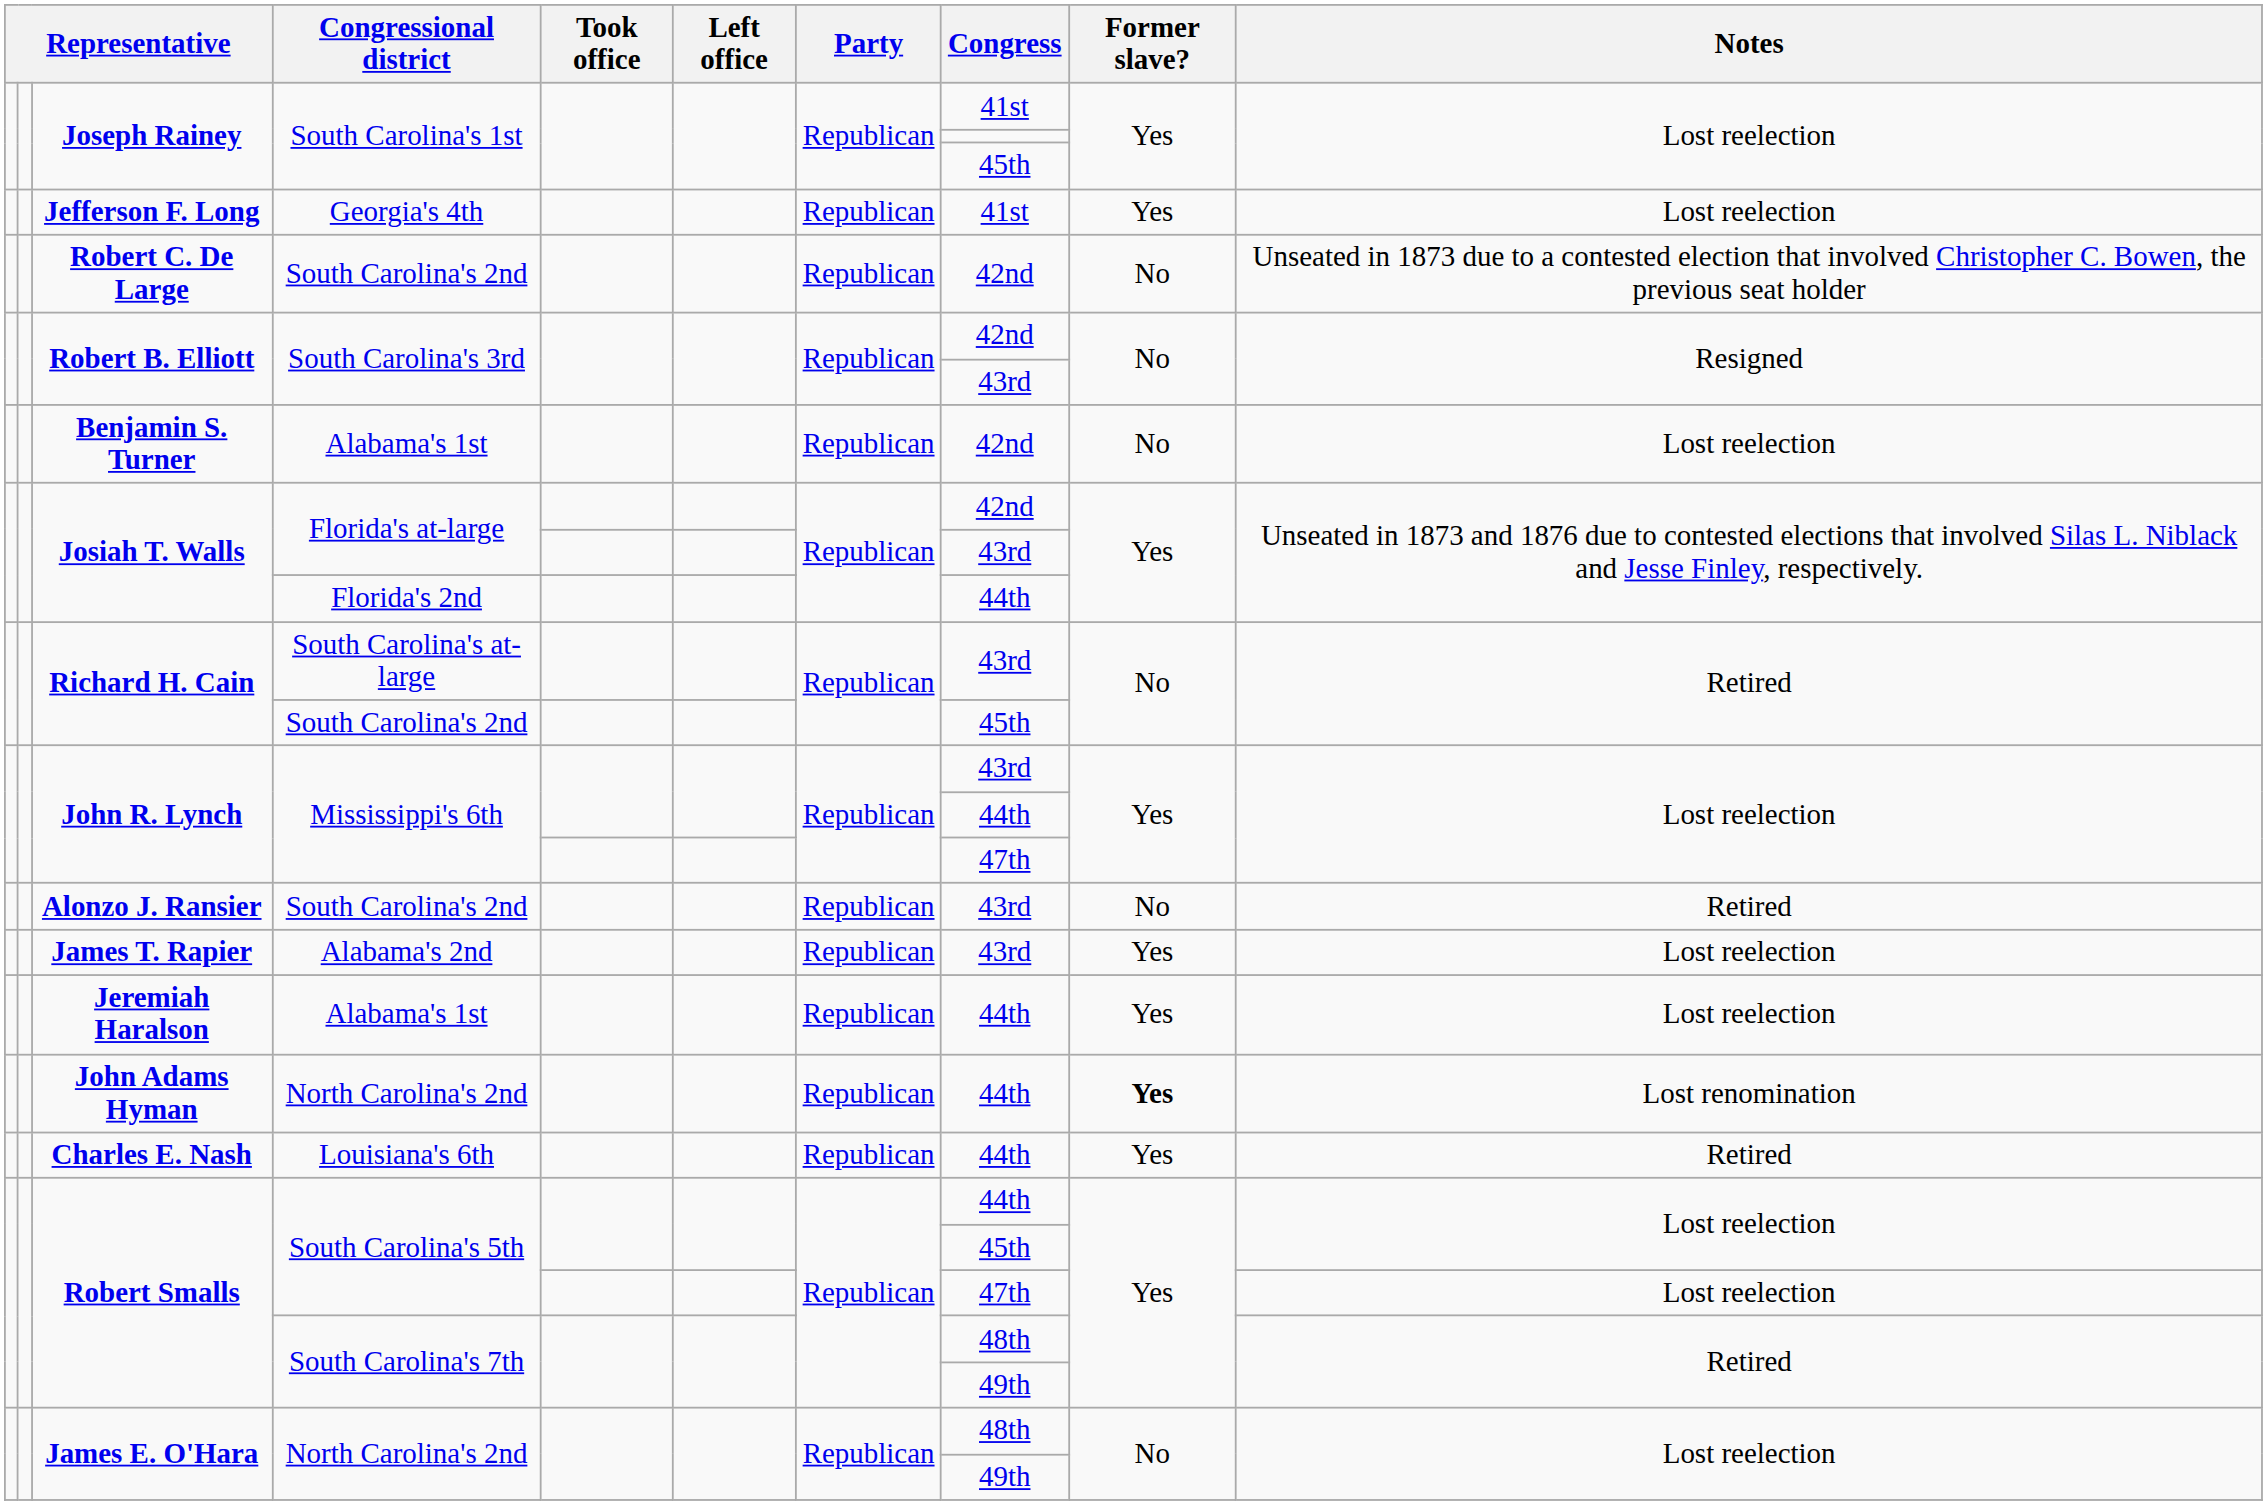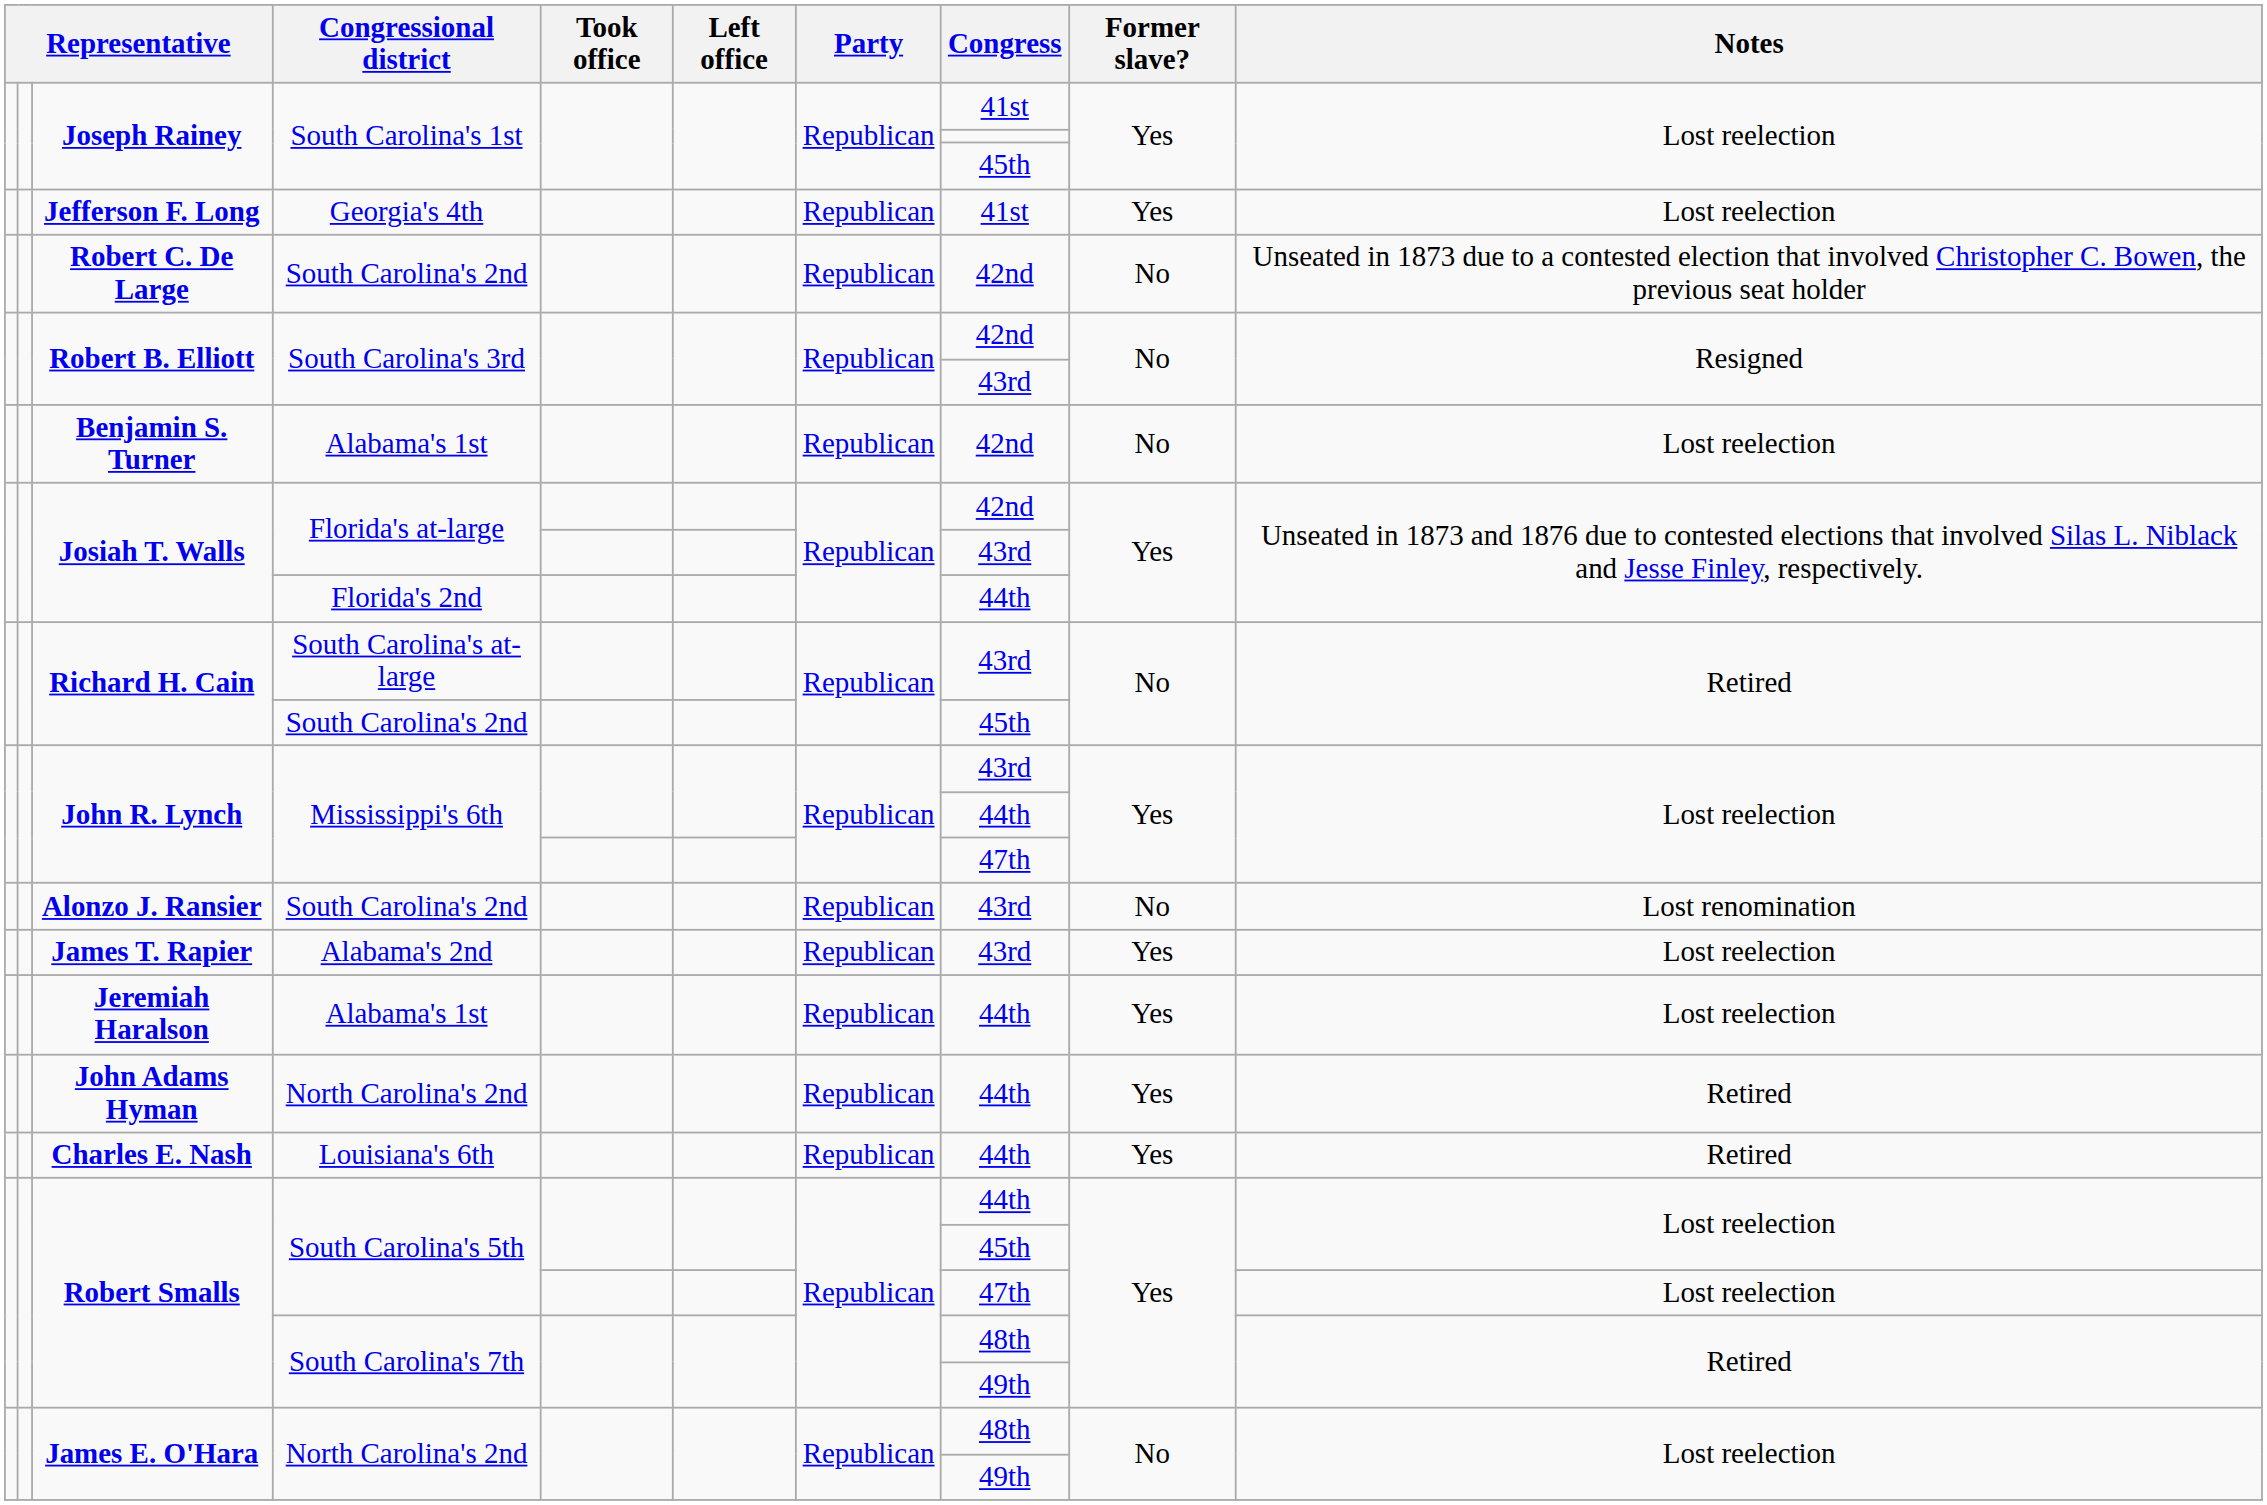Alonzo J. Ransier | Notes: Retired -> Lost renomination
John Adams Hyman | Former slave?: bold -> normal
John Adams Hyman | Notes: Lost renomination -> Retired
